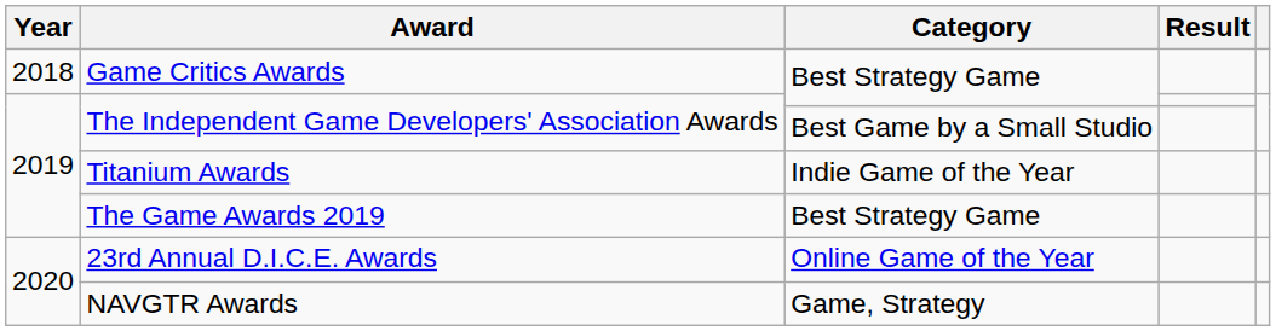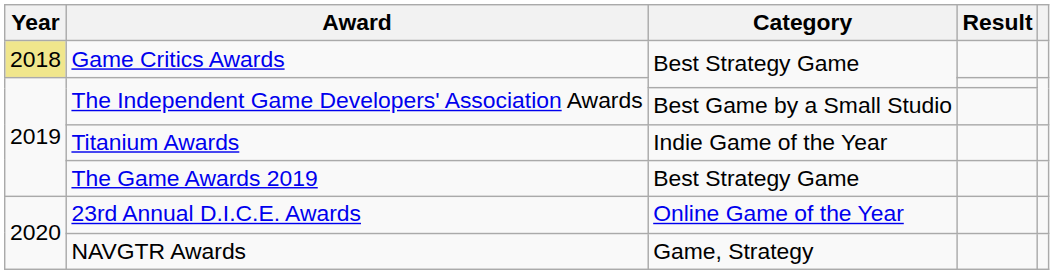Game Critics Awards | Year: no background -> khaki background
